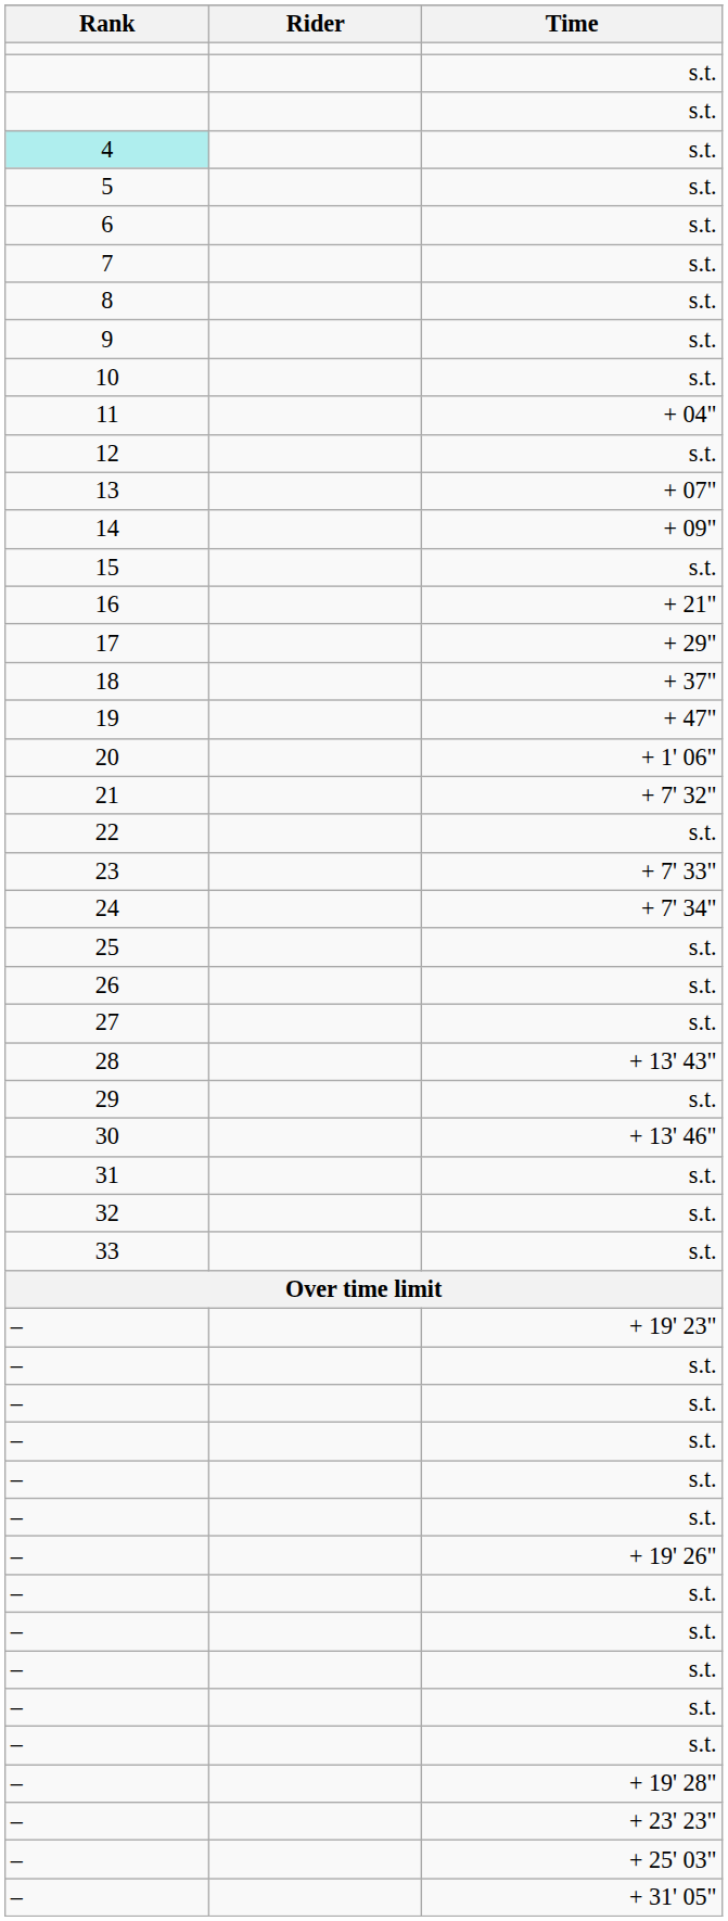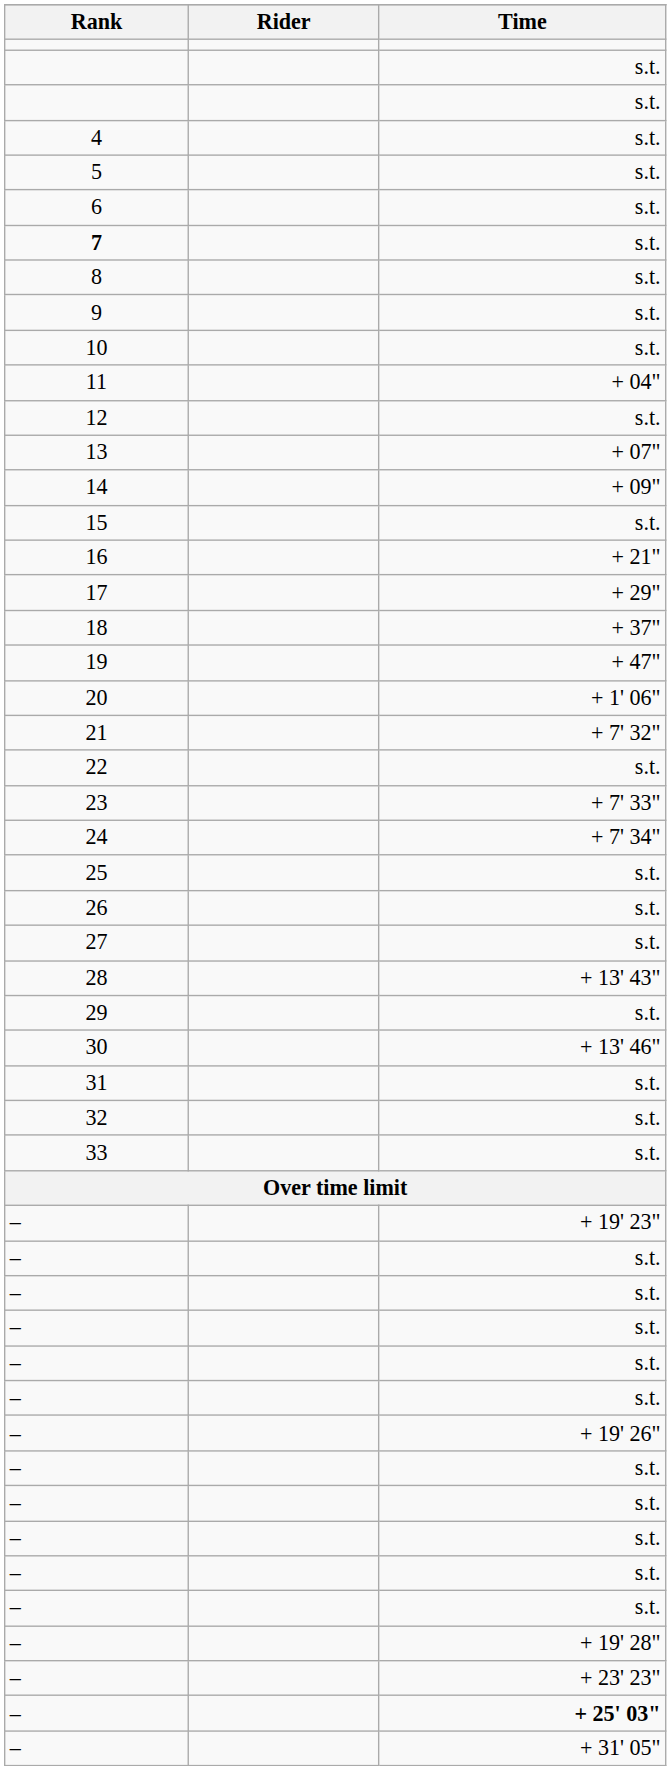4 | Rank: paleturquoise background -> no background
7 | Rank: normal -> bold
– / + 25' 03" | Time: normal -> bold
